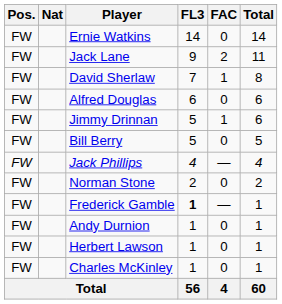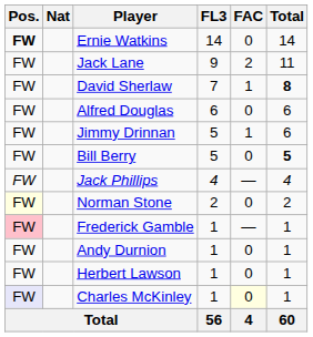Ernie Watkins | Pos.: normal -> bold
David Sherlaw | Total: normal -> bold
Bill Berry | Total: normal -> bold
Norman Stone | Pos.: no background -> lightyellow background
Frederick Gamble | Pos.: no background -> pink background
Frederick Gamble | FL3: bold -> normal
Charles McKinley | Pos.: no background -> lavender background
Charles McKinley | FAC: no background -> lightyellow background
